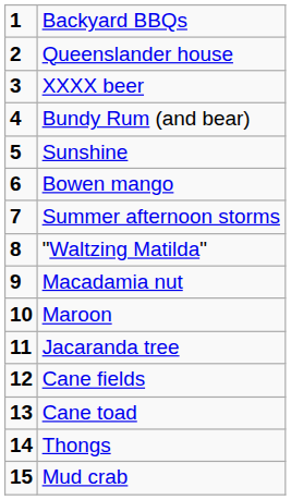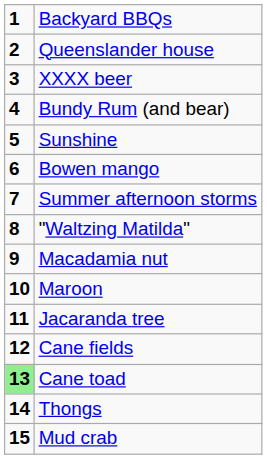Cane toad | column 1: no background -> lightgreen background
